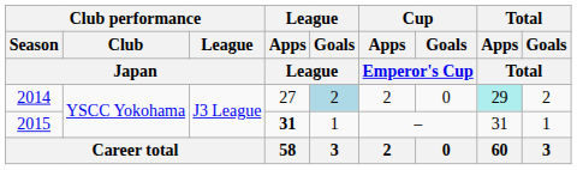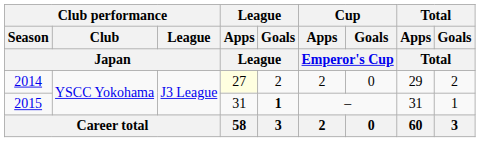2014 | League / Apps / League: no background -> lightyellow background
2014 | League / Goals / League: lightblue background -> no background
2014 | Total / Apps / Total: paleturquoise background -> no background
2015 | League / Apps / League: bold -> normal
2015 | League / Goals / League: normal -> bold
